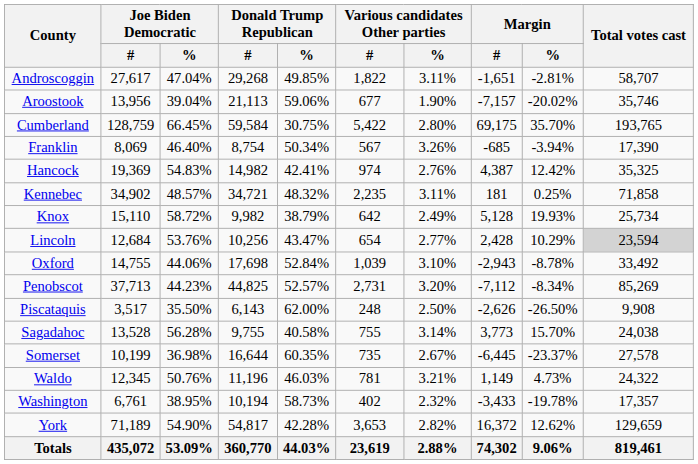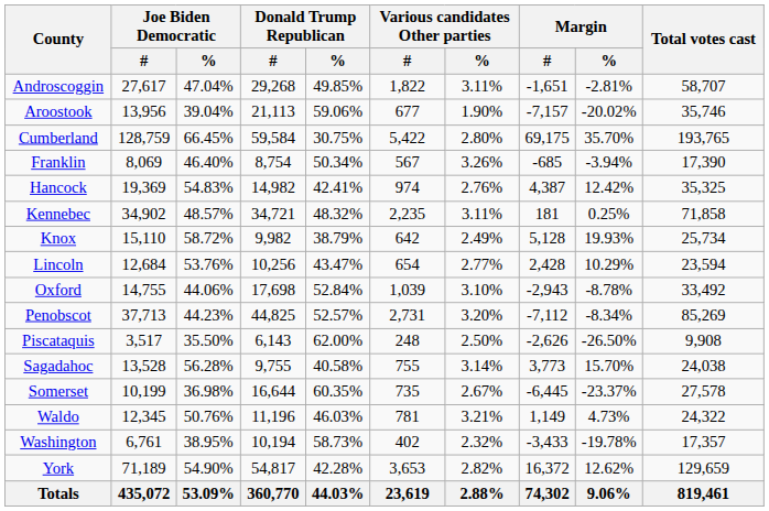Lincoln | Total votes cast: lightgrey background -> no background
